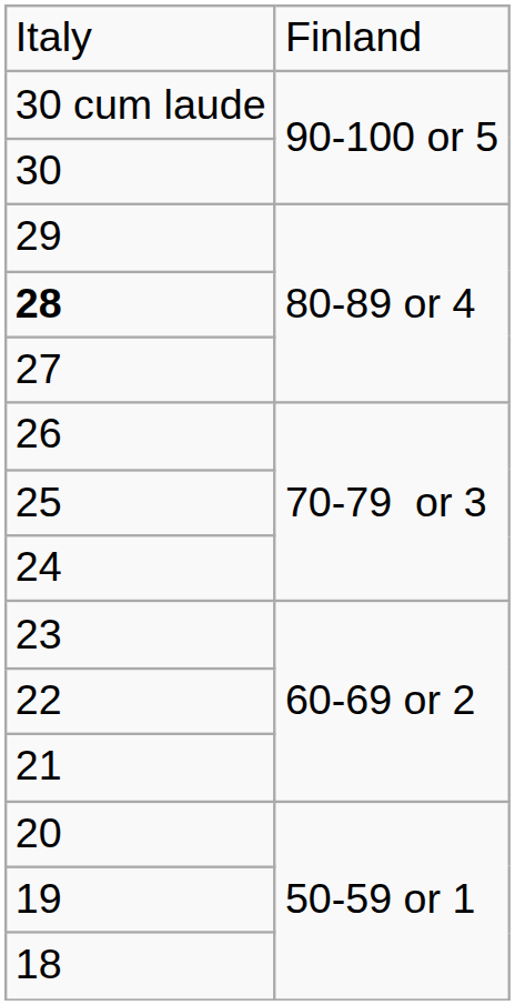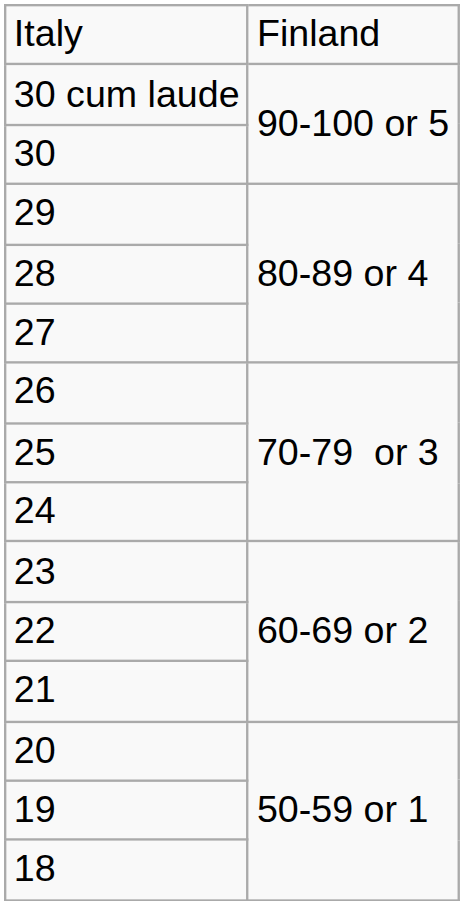28 | column 1: bold -> normal
